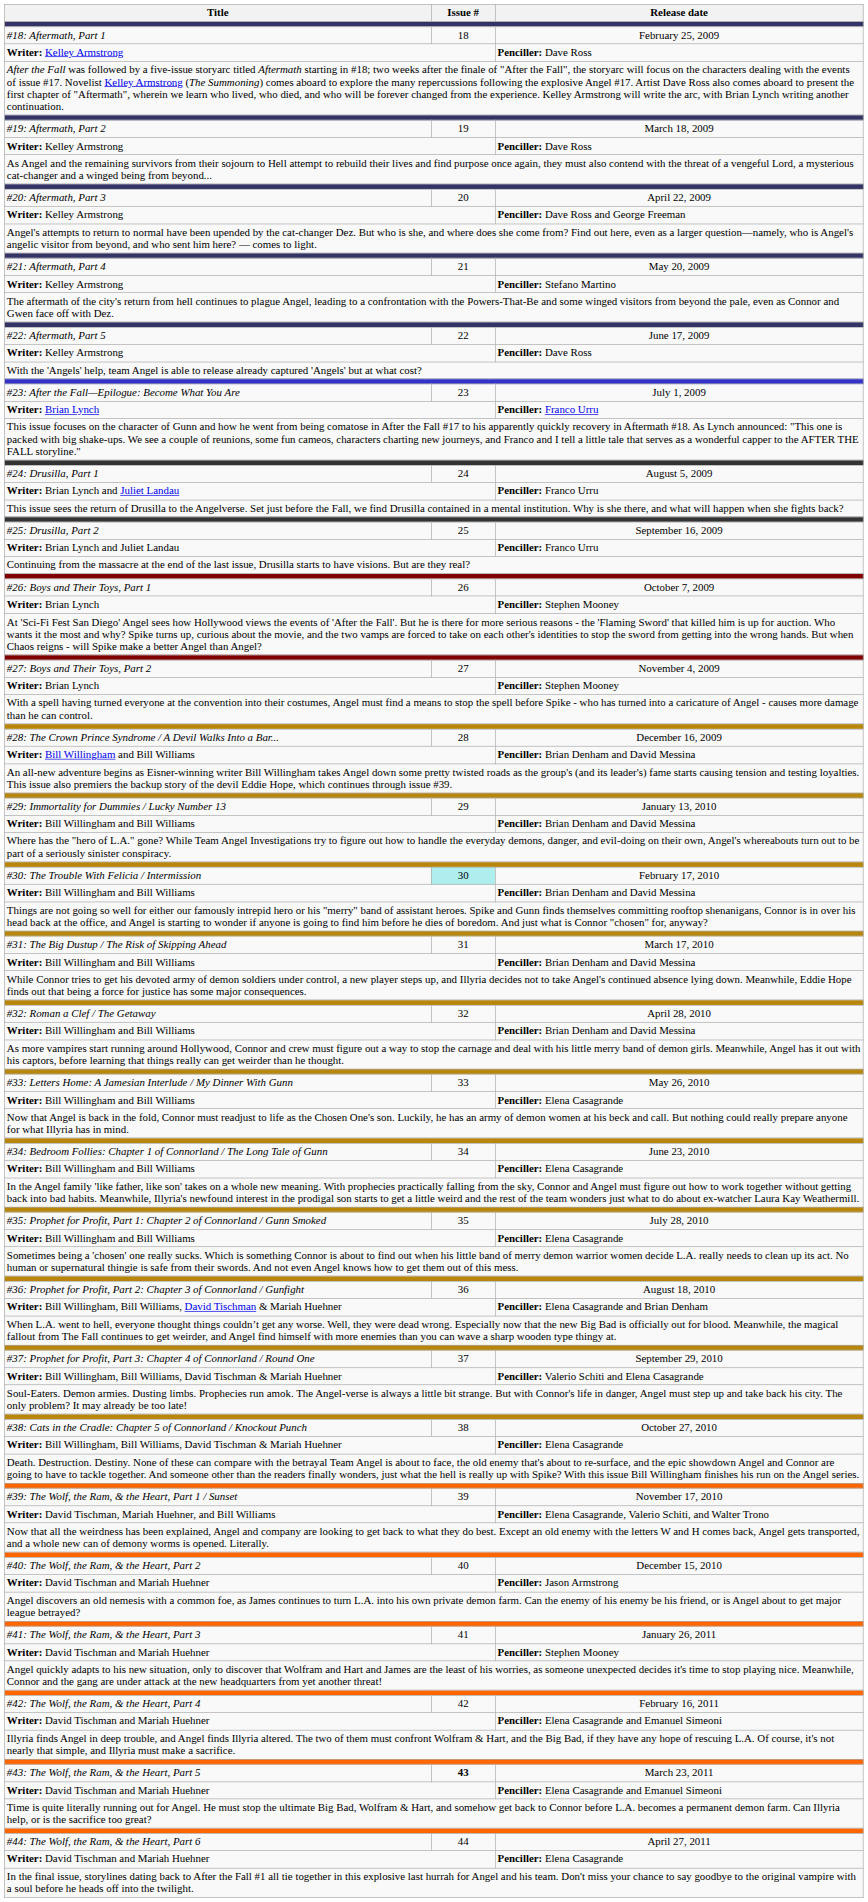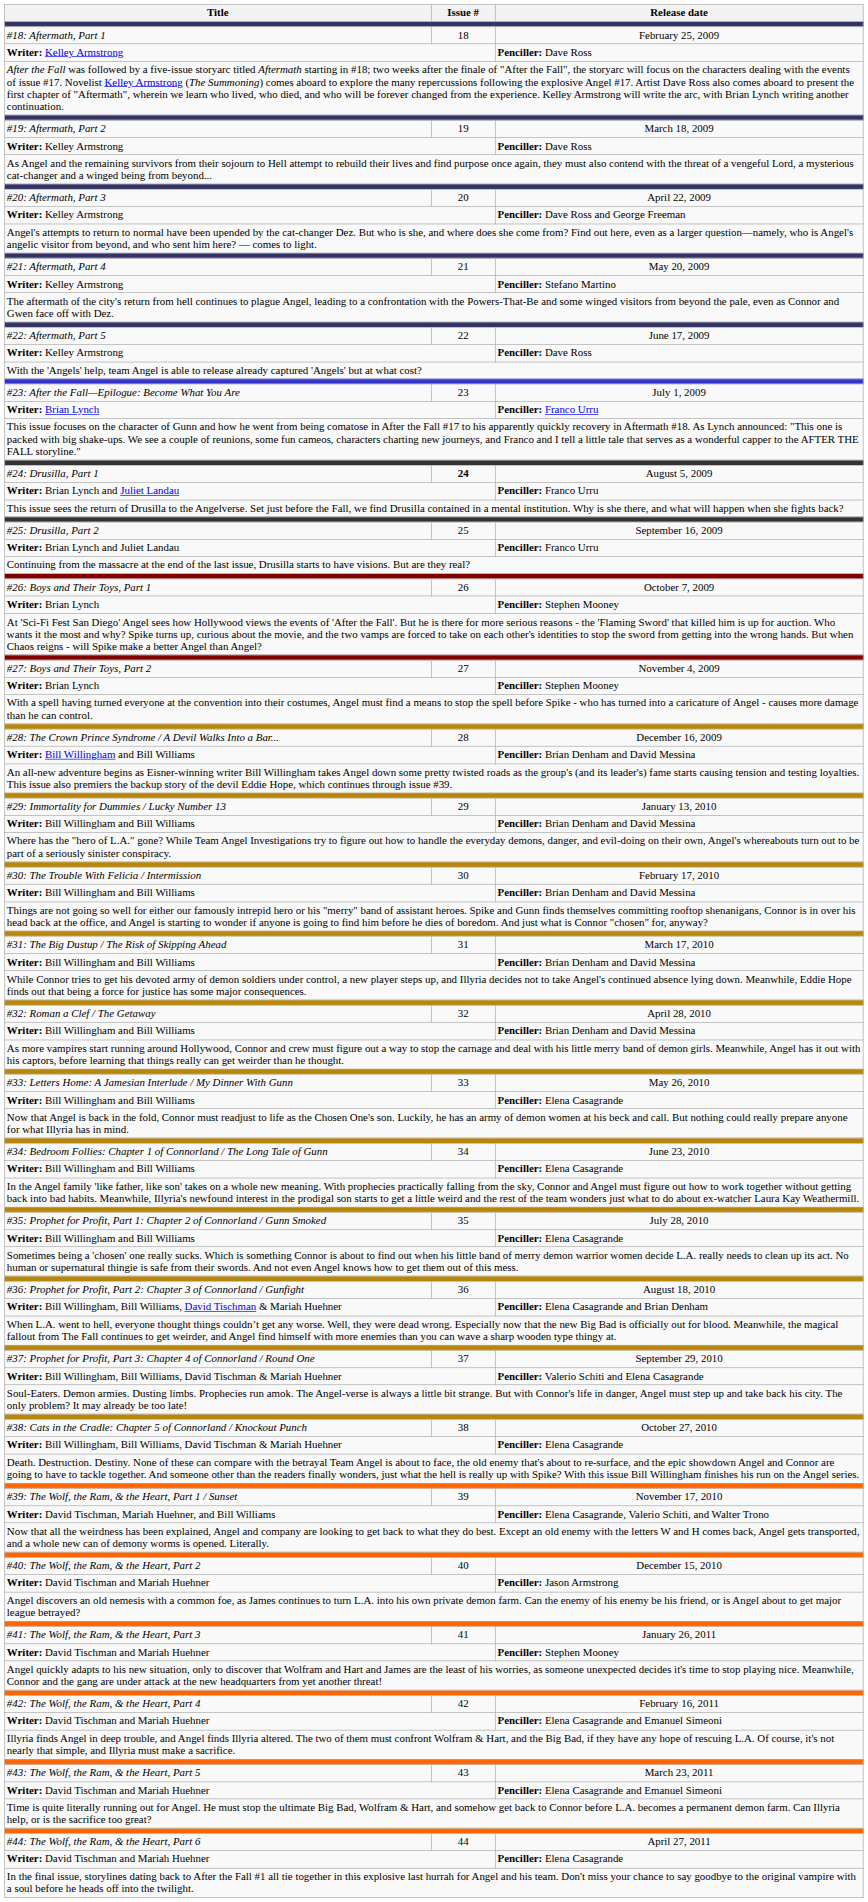August 5, 2009 | Issue #: normal -> bold
February 17, 2010 | Issue #: paleturquoise background -> no background
March 23, 2011 | Issue #: bold -> normal
